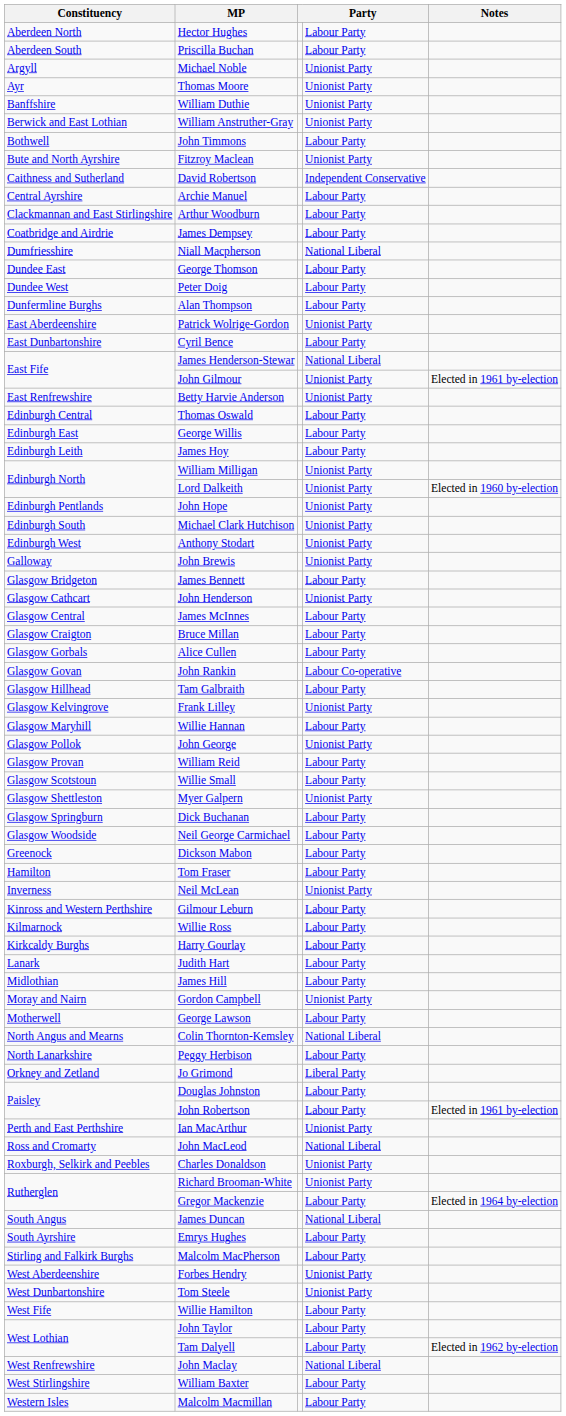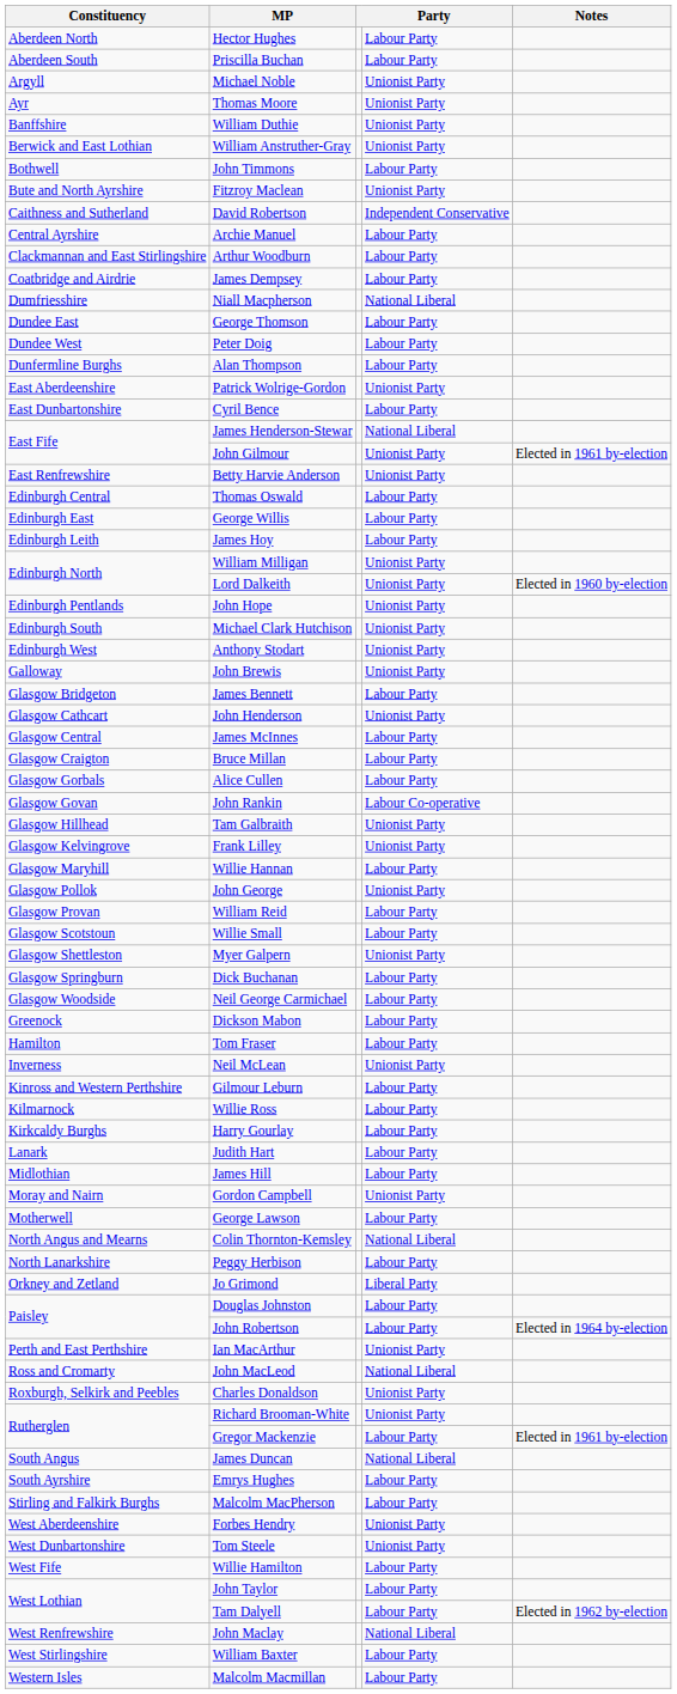Tam Galbraith | column 4: Labour Party -> Unionist Party
John Robertson | Notes: Elected in 1961 by-election -> Elected in 1964 by-election
Gregor Mackenzie | Notes: Elected in 1964 by-election -> Elected in 1961 by-election
